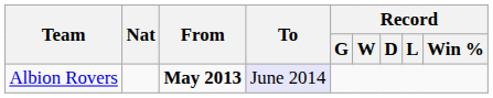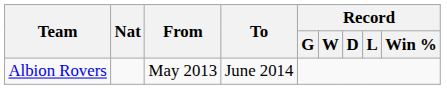Albion Rovers | From: bold -> normal
Albion Rovers | To: lavender background -> no background
